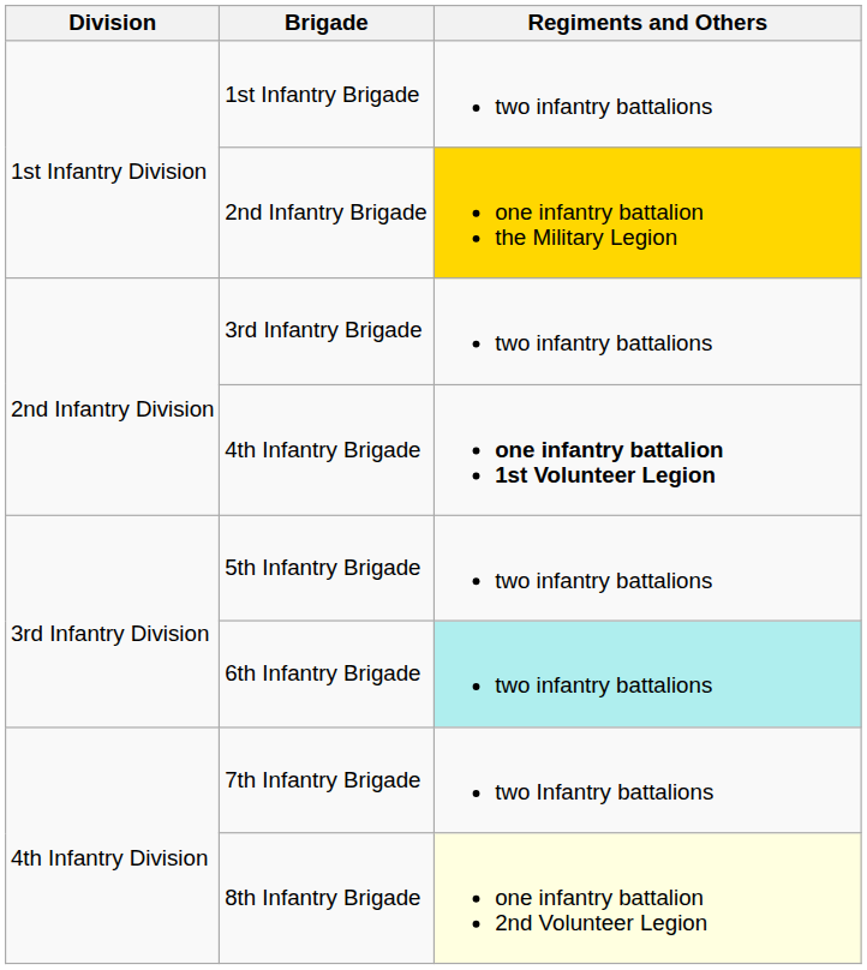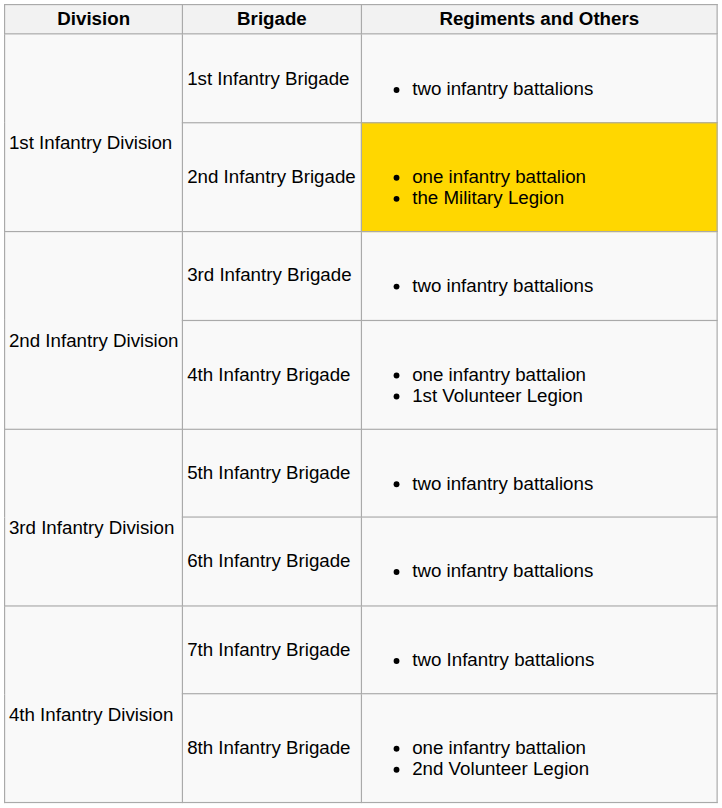4th Infantry Brigade | Regiments and Others: bold -> normal
6th Infantry Brigade | Regiments and Others: paleturquoise background -> no background
8th Infantry Brigade | Regiments and Others: lightyellow background -> no background
